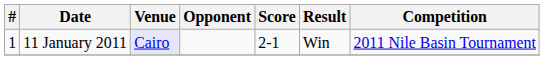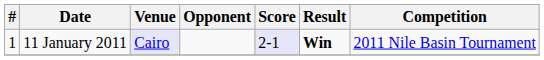11 January 2011 | Score: no background -> lavender background
11 January 2011 | Result: normal -> bold
